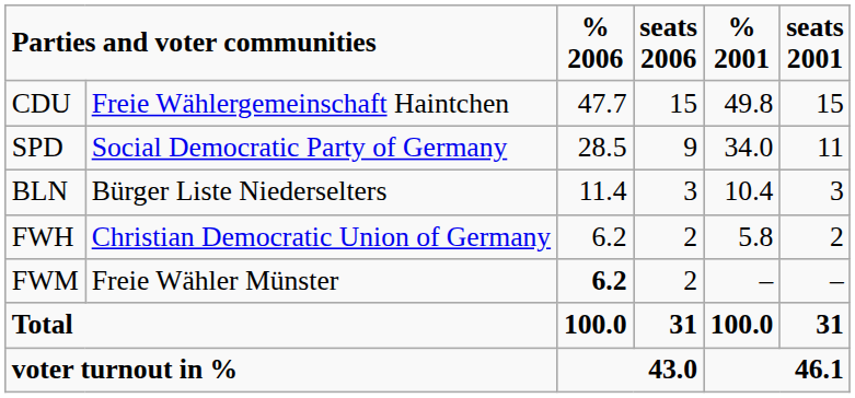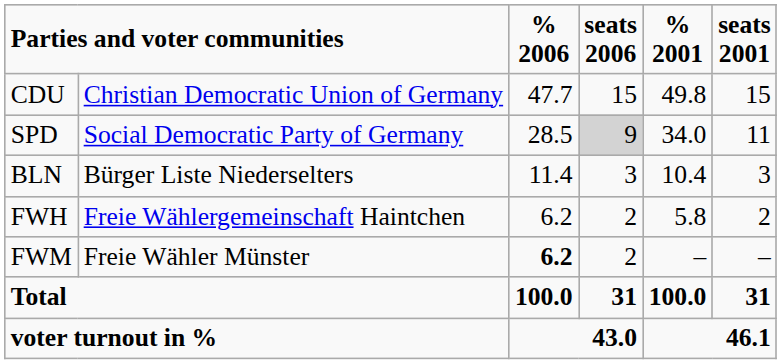CDU | column 2: Freie Wählergemeinschaft Haintchen -> Christian Democratic Union of Germany
SPD | seats 2006: no background -> lightgrey background
FWH | column 2: Christian Democratic Union of Germany -> Freie Wählergemeinschaft Haintchen
